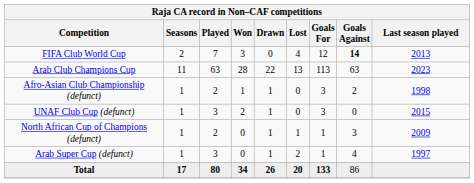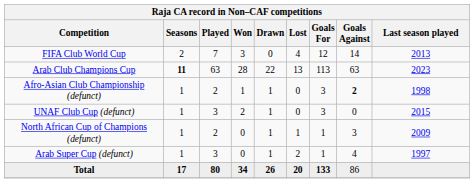FIFA Club World Cup | Goals Against: bold -> normal
Arab Club Champions Cup | Seasons: normal -> bold
Afro-Asian Club Championship (defunct) | Goals Against: normal -> bold
